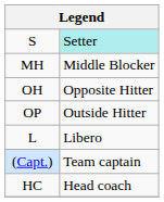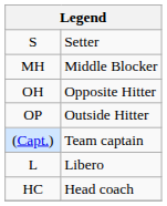S | column 2: paleturquoise background -> no background
rows swapped: L <-> (Capt.)
